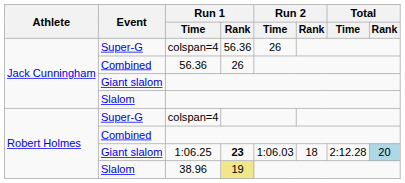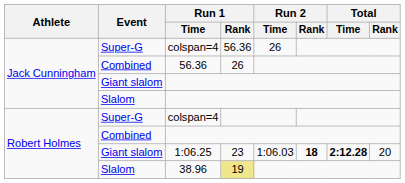1:06.25 | Run 1 / Rank: bold -> normal
1:06.25 | Run 2 / Rank: normal -> bold
1:06.25 | Total / Time: normal -> bold
1:06.25 | Total / Rank: lightblue background -> no background
